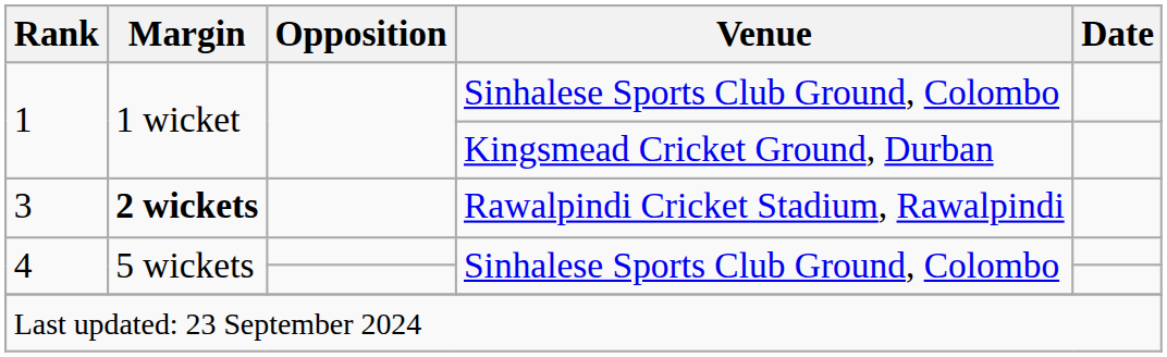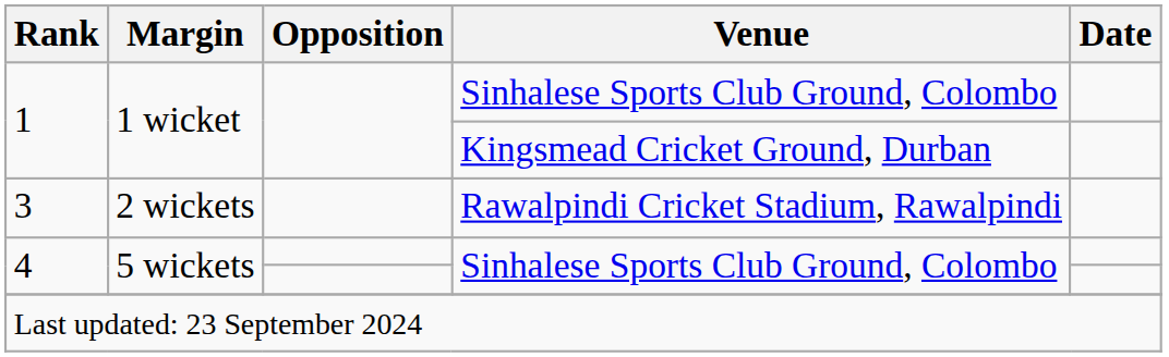3 | Margin: bold -> normal
